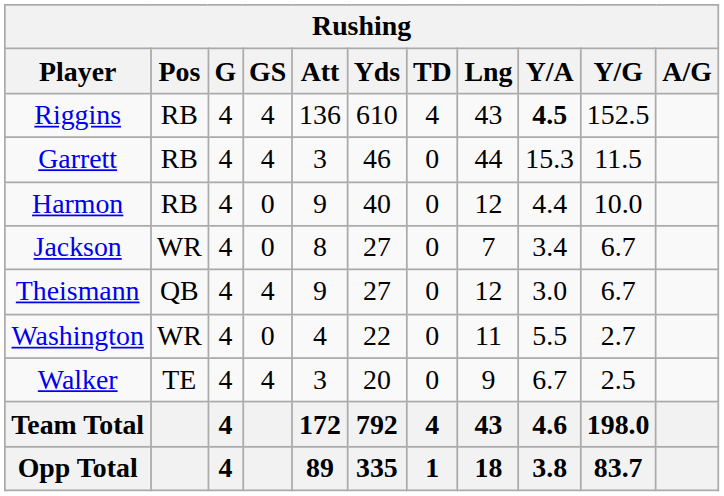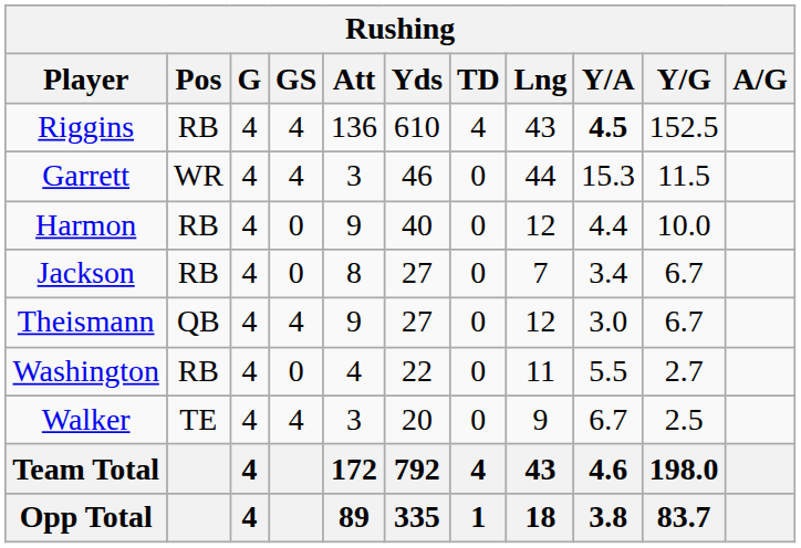Garrett | Pos: RB -> WR
Jackson | Pos: WR -> RB
Washington | Pos: WR -> RB
